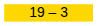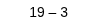row 1 | column 1: gold background -> no background
